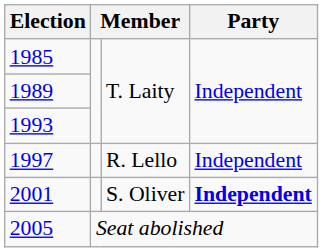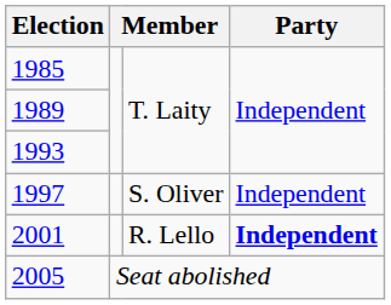1997 | column 3: R. Lello -> S. Oliver
2001 | column 3: S. Oliver -> R. Lello
